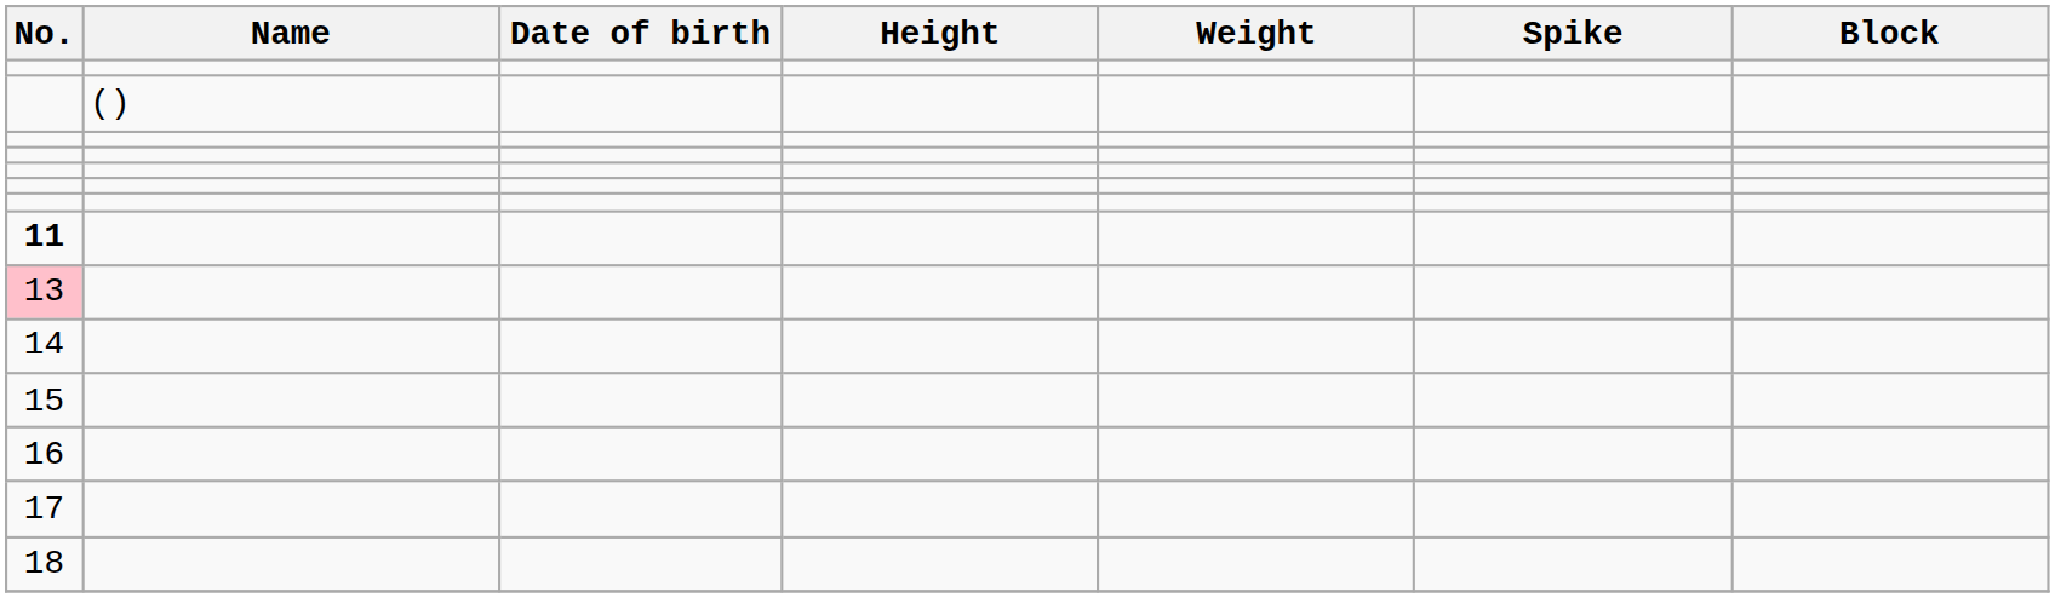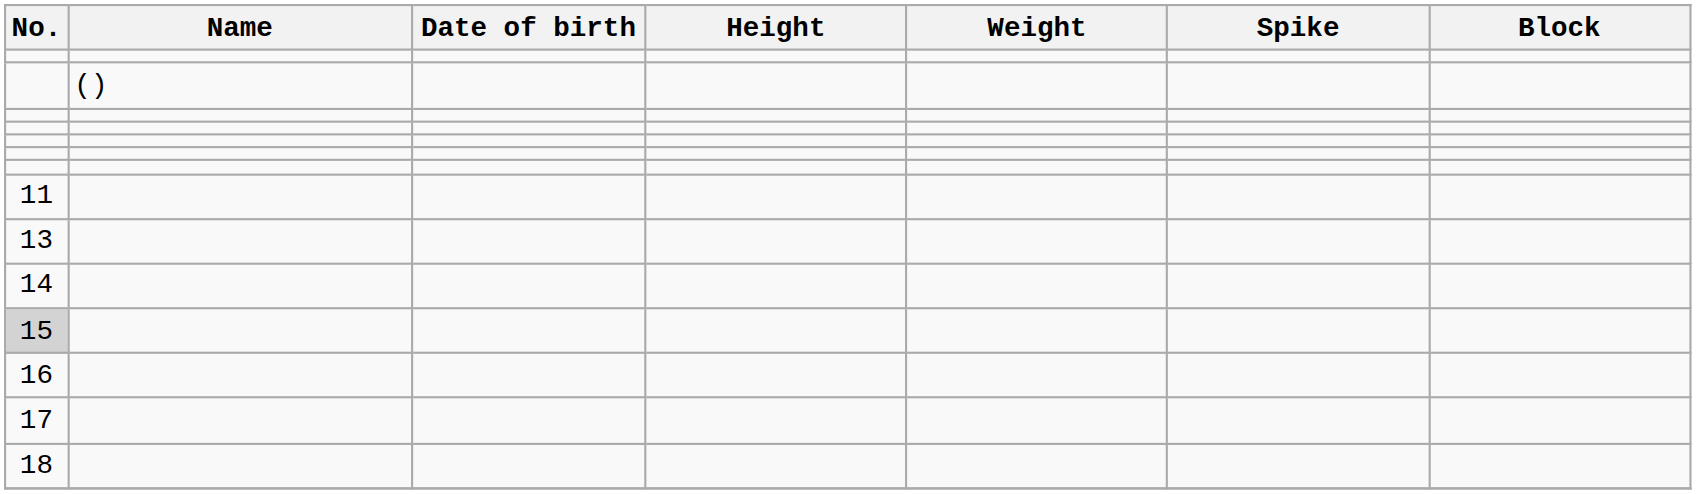11 | No.: bold -> normal
13 | No.: pink background -> no background
15 | No.: no background -> lightgrey background
